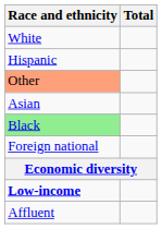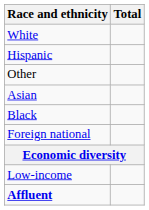Other | Race and ethnicity: lightsalmon background -> no background
Black | Race and ethnicity: lightgreen background -> no background
Low-income | Race and ethnicity: bold -> normal
Affluent | Race and ethnicity: normal -> bold
